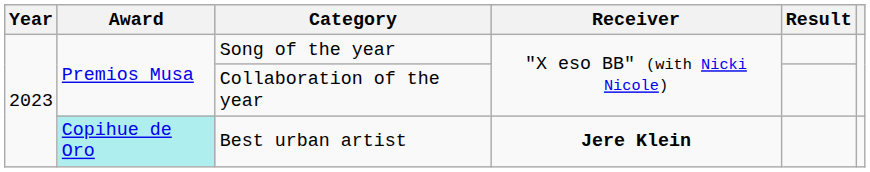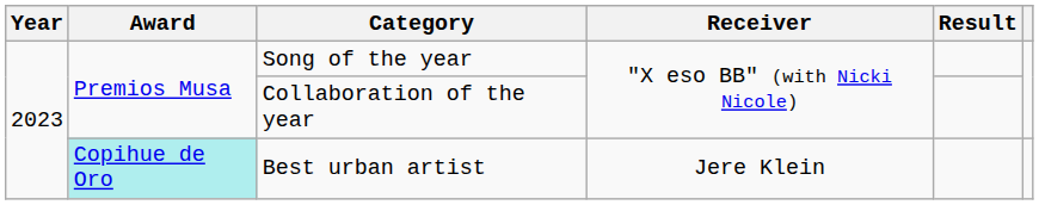Best urban artist | Receiver: bold -> normal
